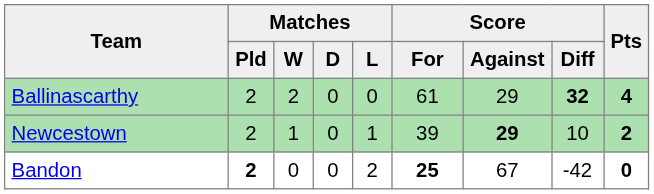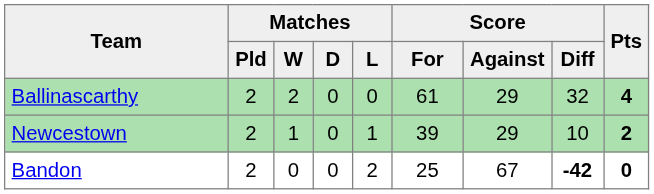Ballinascarthy | Score / Diff: bold -> normal
Newcestown | Score / Against: bold -> normal
Bandon | Matches / Pld: bold -> normal
Bandon | Score / For: bold -> normal
Bandon | Score / Diff: normal -> bold
